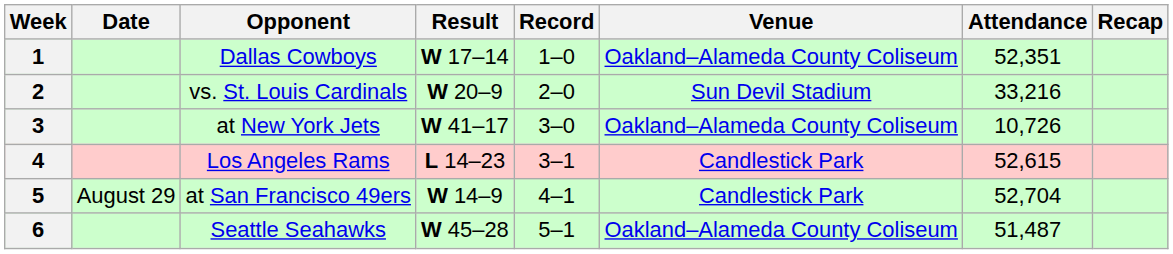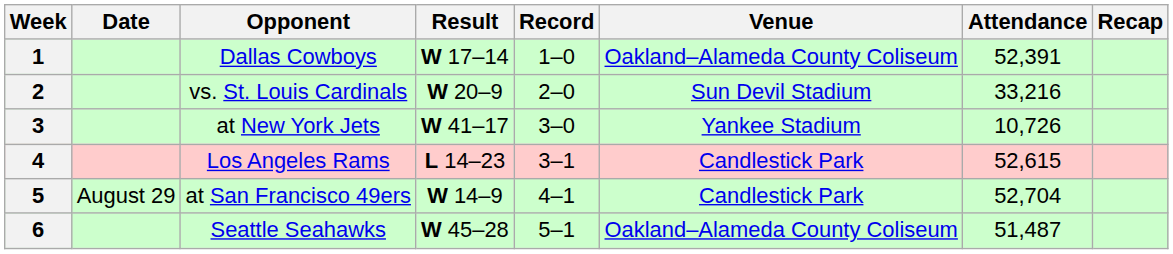1 | Attendance: 52,351 -> 52,391
3 | Venue: Oakland–Alameda County Coliseum -> Yankee Stadium
